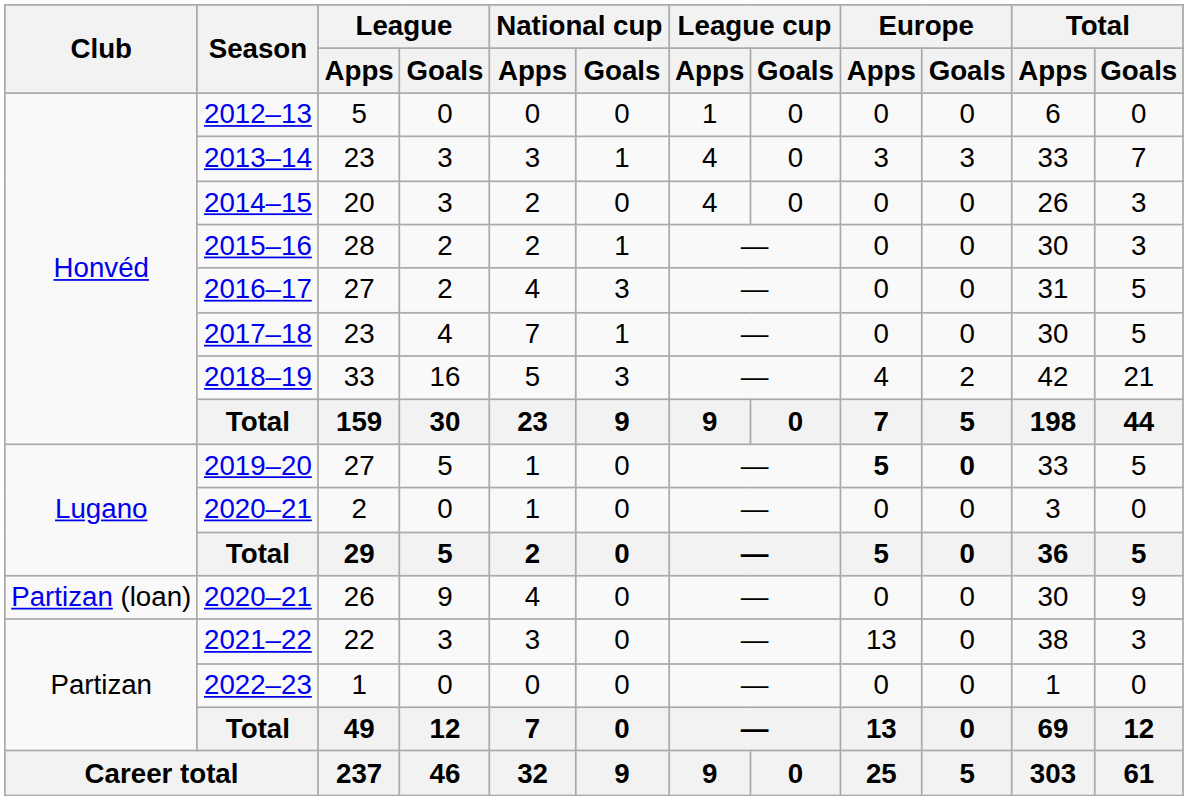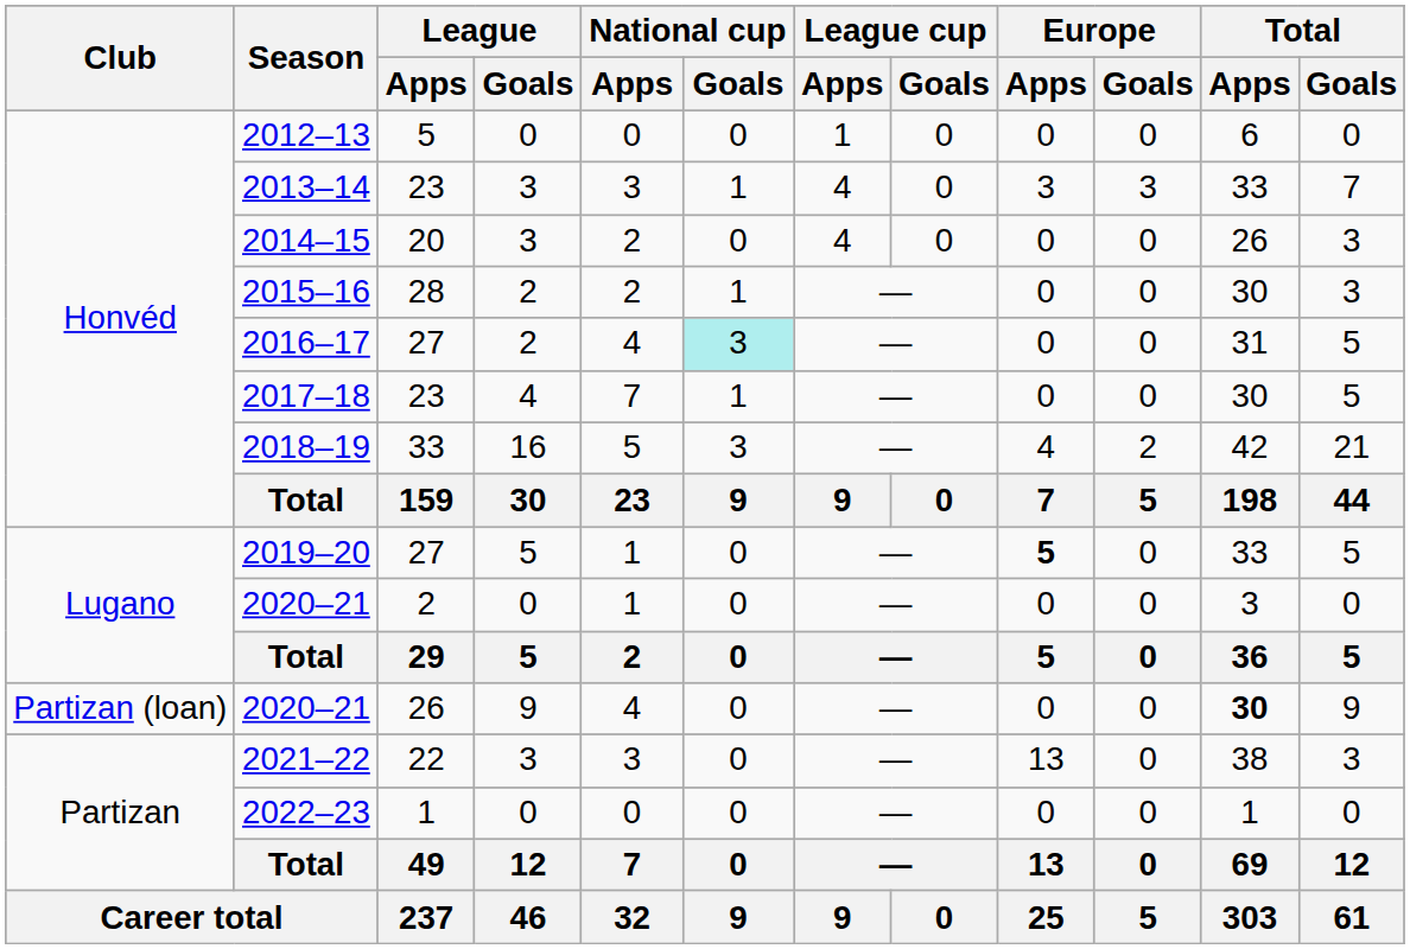2016–17 | National cup / Goals: no background -> paleturquoise background
2019–20 | Europe / Goals: bold -> normal
2020–21 / 26 | Total / Apps: normal -> bold
